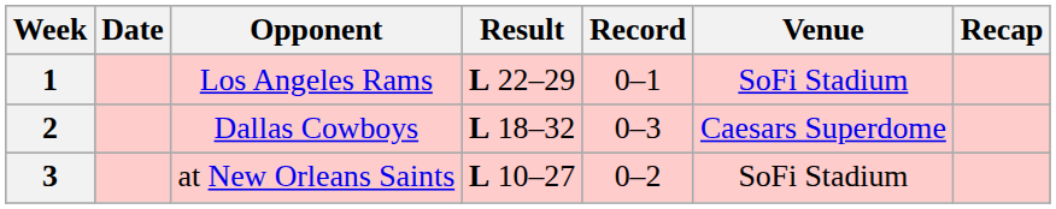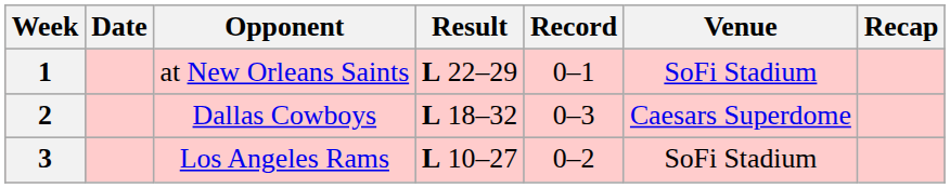1 | Opponent: Los Angeles Rams -> at New Orleans Saints
3 | Opponent: at New Orleans Saints -> Los Angeles Rams
